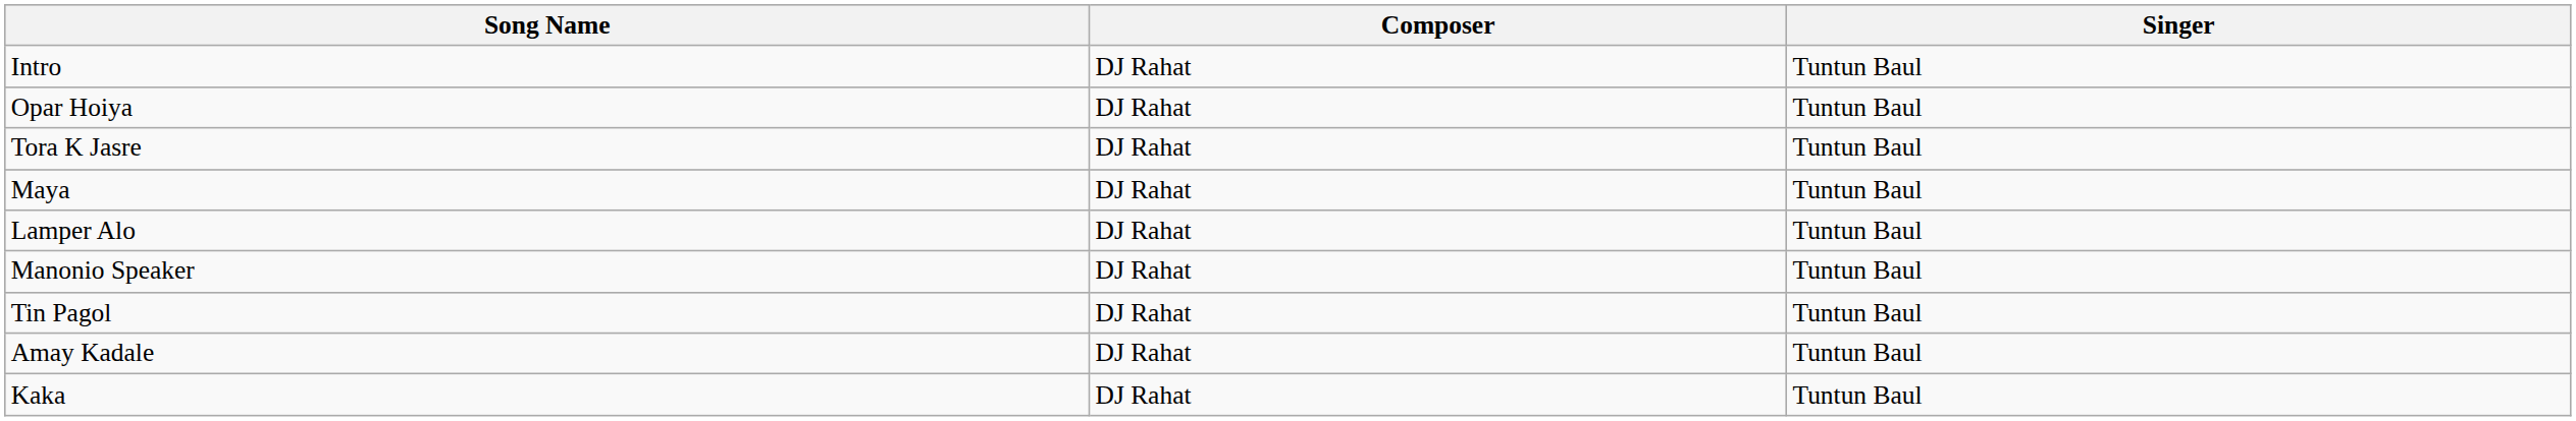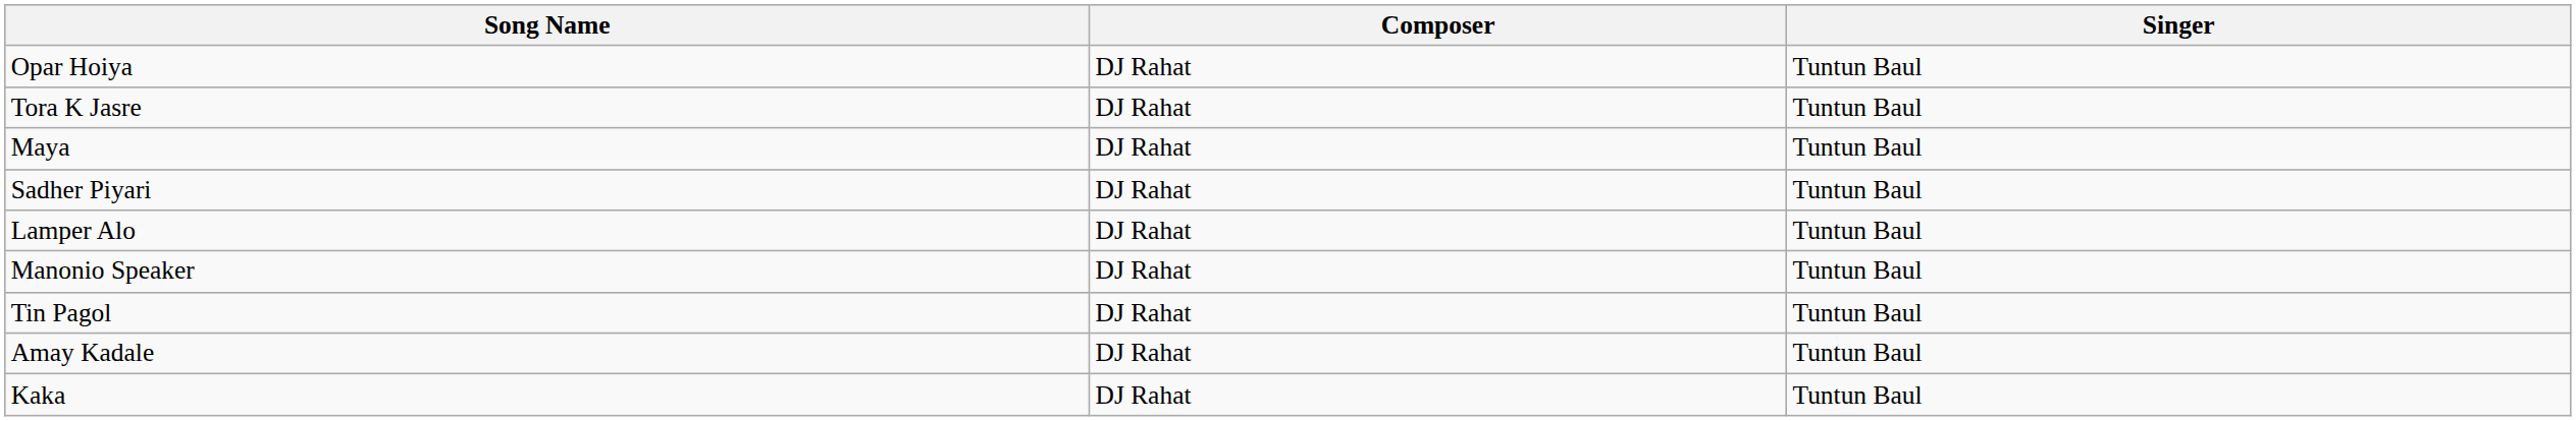- row: Intro | DJ Rahat | Tuntun Baul
+ row: Sadher Piyari | DJ Rahat | Tuntun Baul
